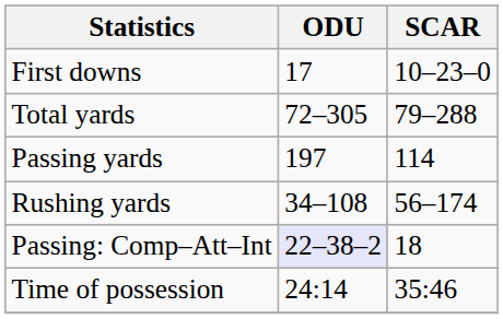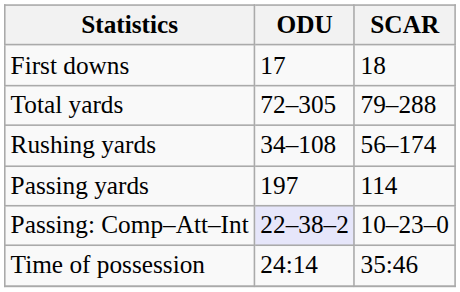First downs | SCAR: 10–23–0 -> 18
rows swapped: Rushing yards <-> Passing yards
Passing: Comp–Att–Int | SCAR: 18 -> 10–23–0
